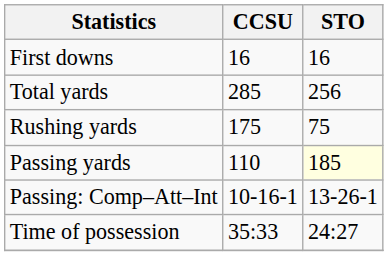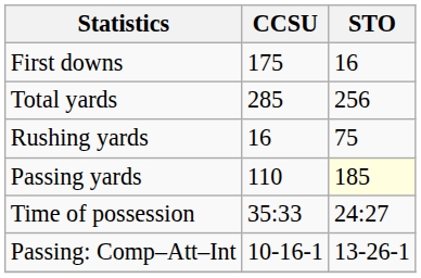First downs | CCSU: 16 -> 175
Rushing yards | CCSU: 175 -> 16
rows swapped: Passing: Comp–Att–Int <-> Time of possession
